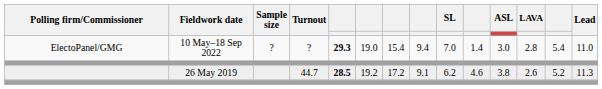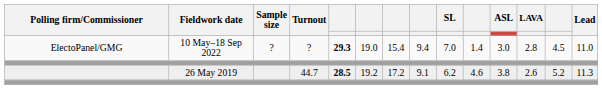10 May–18 Sep 2022 | column 13: 5.4 -> 4.5
